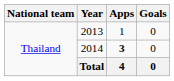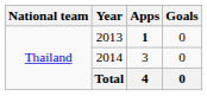2013 | Apps: normal -> bold
2014 | Apps: bold -> normal
